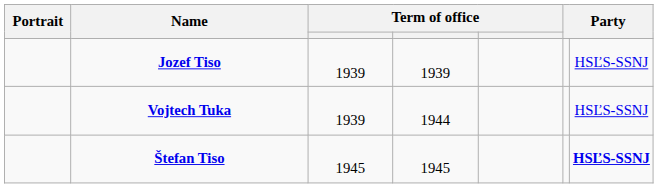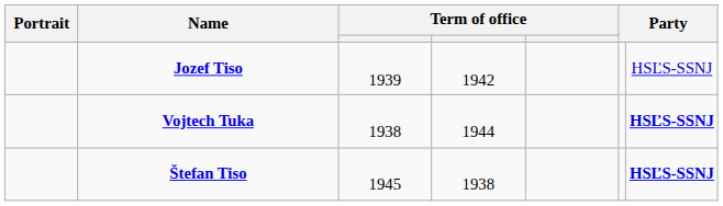Jozef Tiso | column 4: 1939 -> 1942
Vojtech Tuka | column 3: 1939 -> 1938
Vojtech Tuka | column 7: normal -> bold
Štefan Tiso | column 4: 1945 -> 1938
